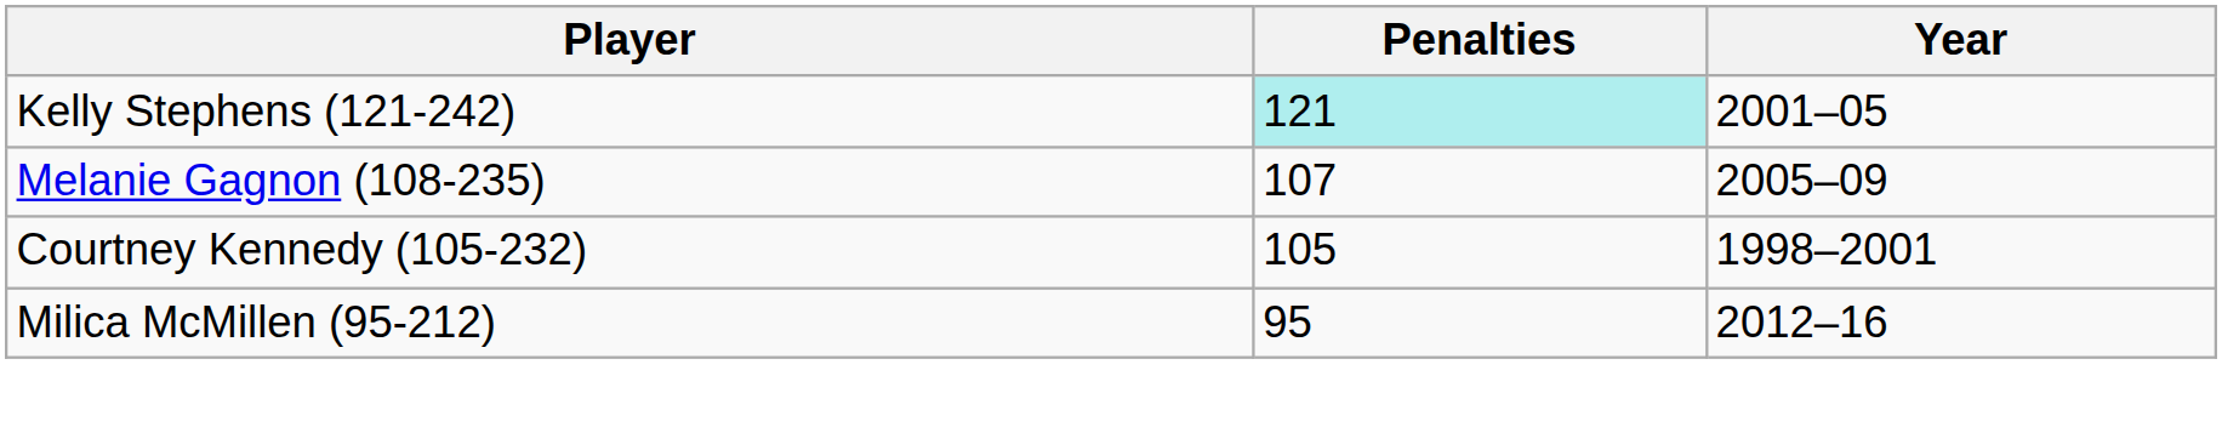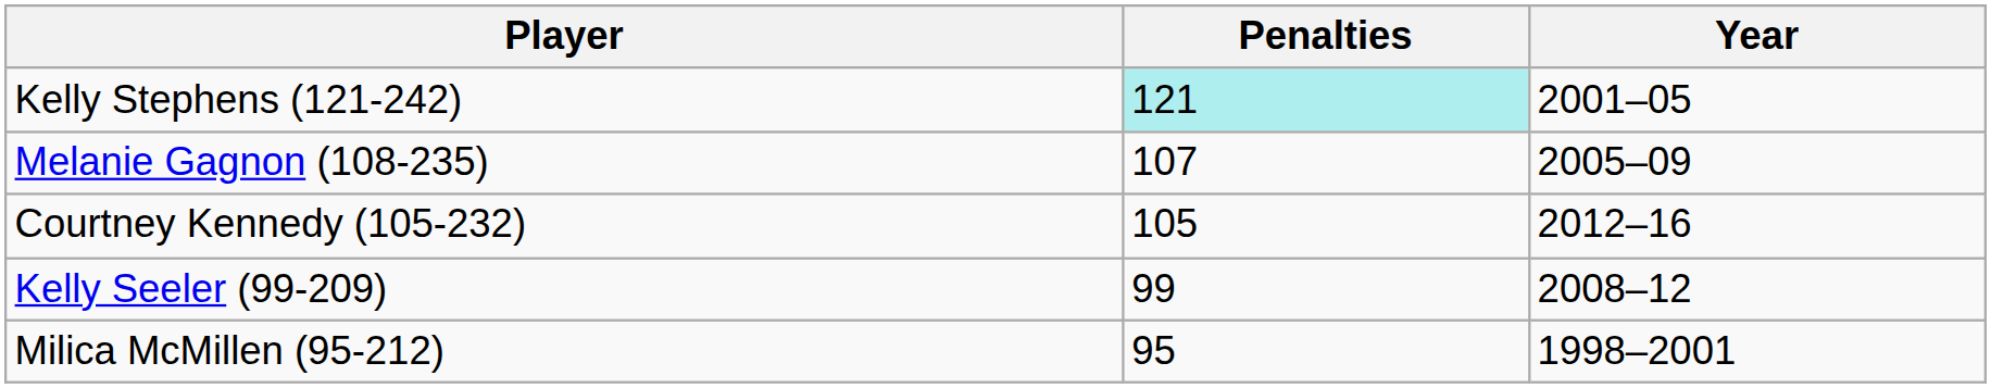Courtney Kennedy (105-232) | Year: 1998–2001 -> 2012–16
+ row: Kelly Seeler (99-209) | 99 | 2008–12
Milica McMillen (95-212) | Year: 2012–16 -> 1998–2001
